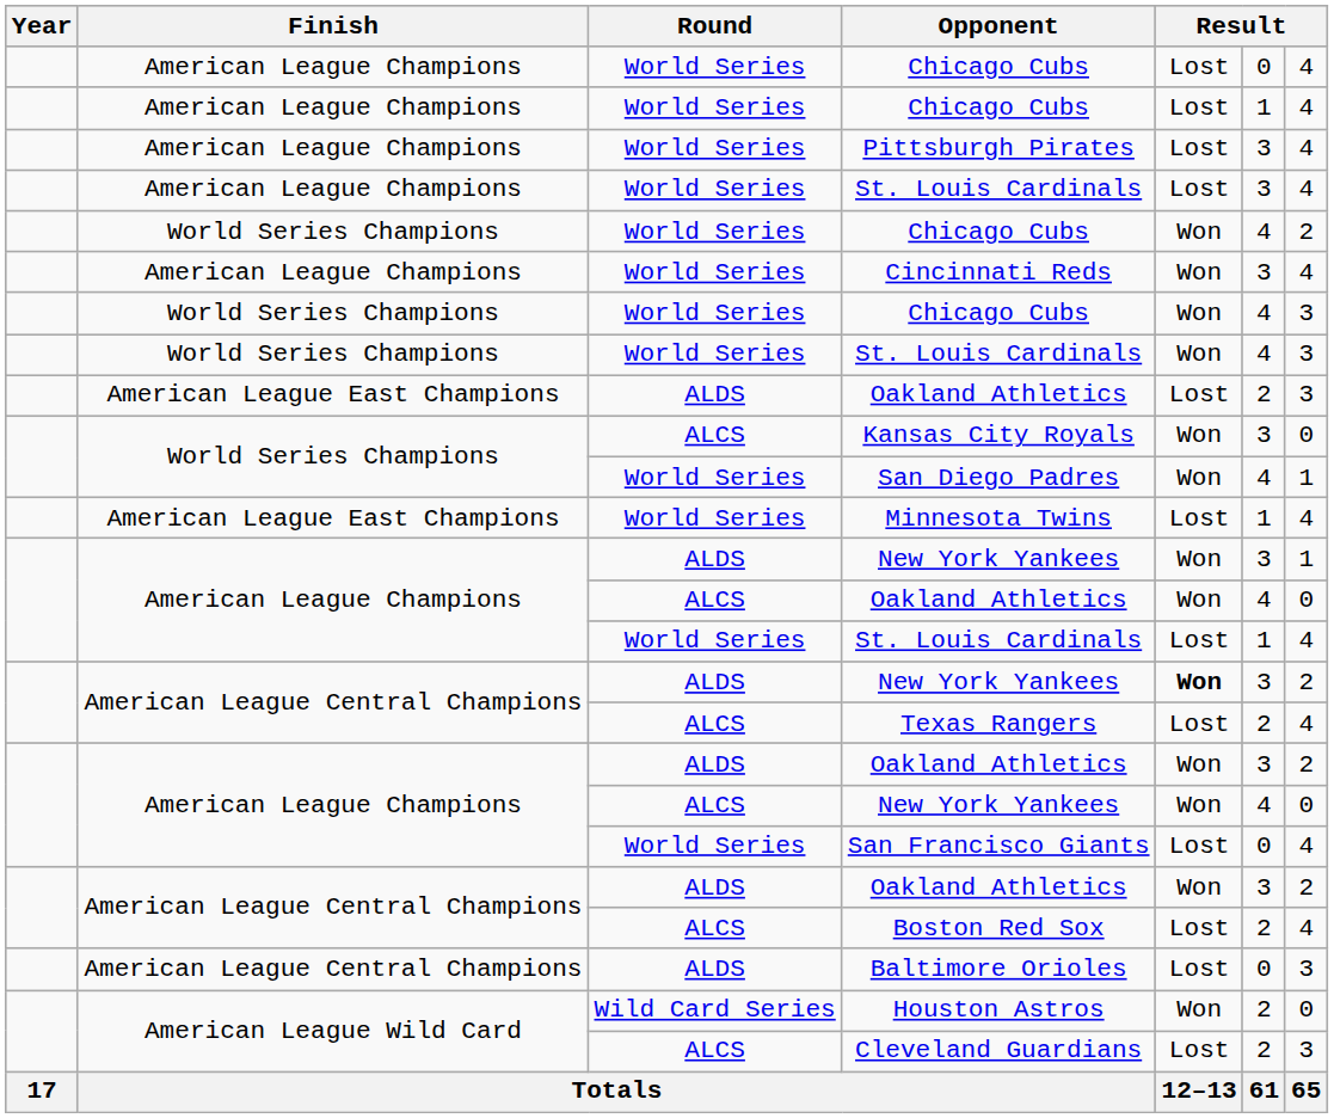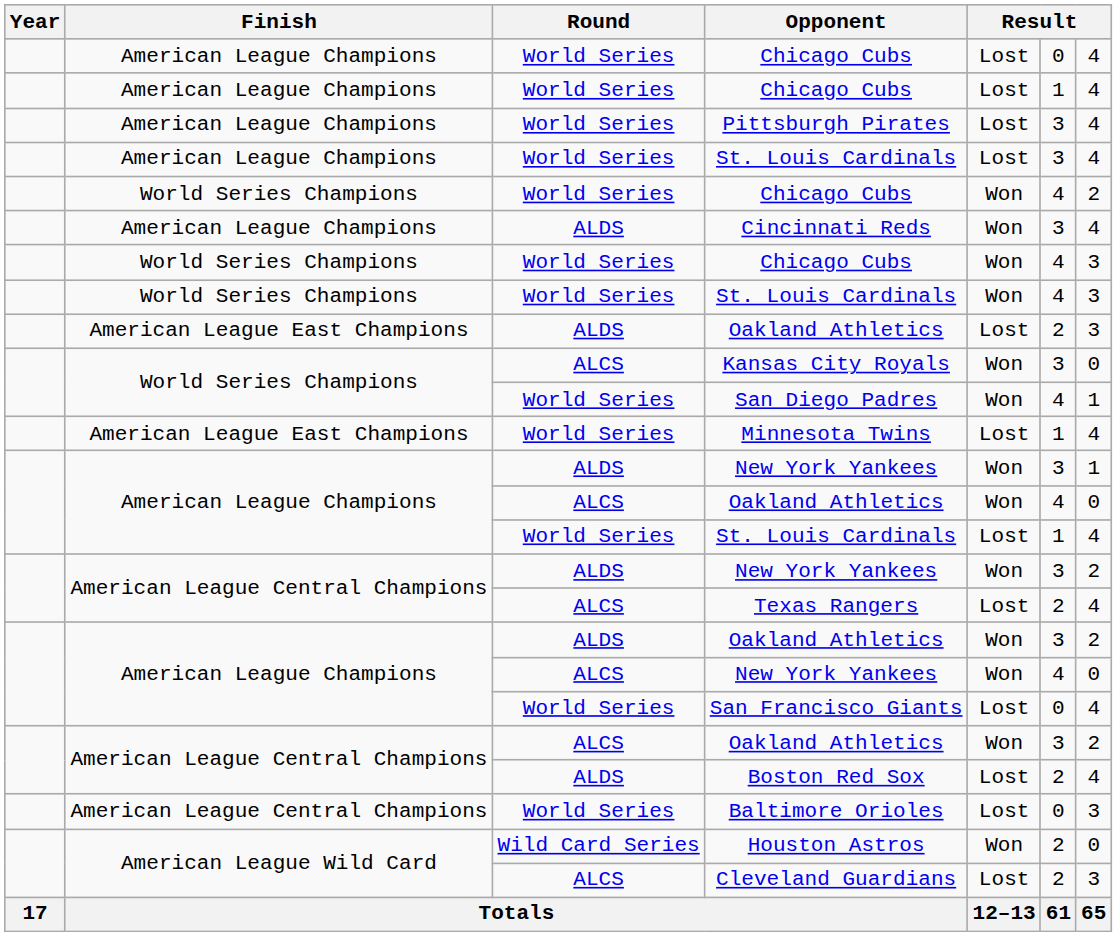Cincinnati Reds | Round: World Series -> ALDS
American League Central Champions / New York Yankees | column 5: bold -> normal
American League Central Champions / Oakland Athletics | Round: ALDS -> ALCS
Boston Red Sox | Round: ALCS -> ALDS
Baltimore Orioles | Round: ALDS -> World Series
